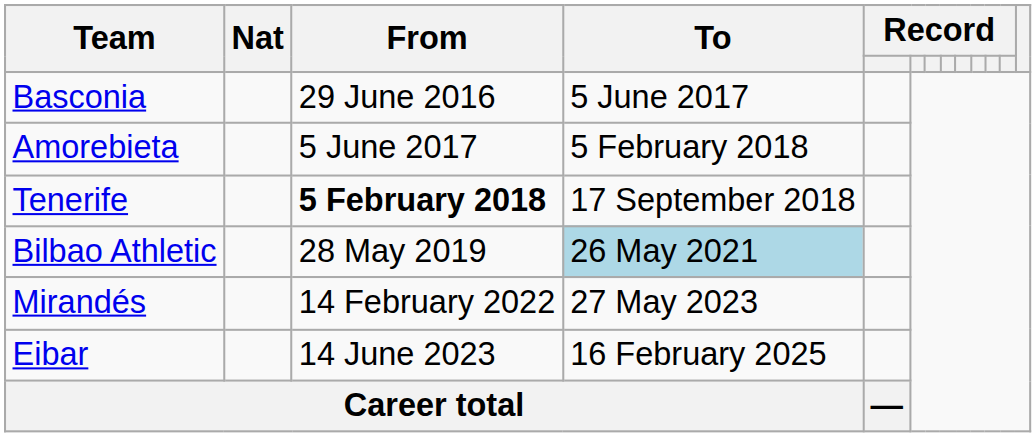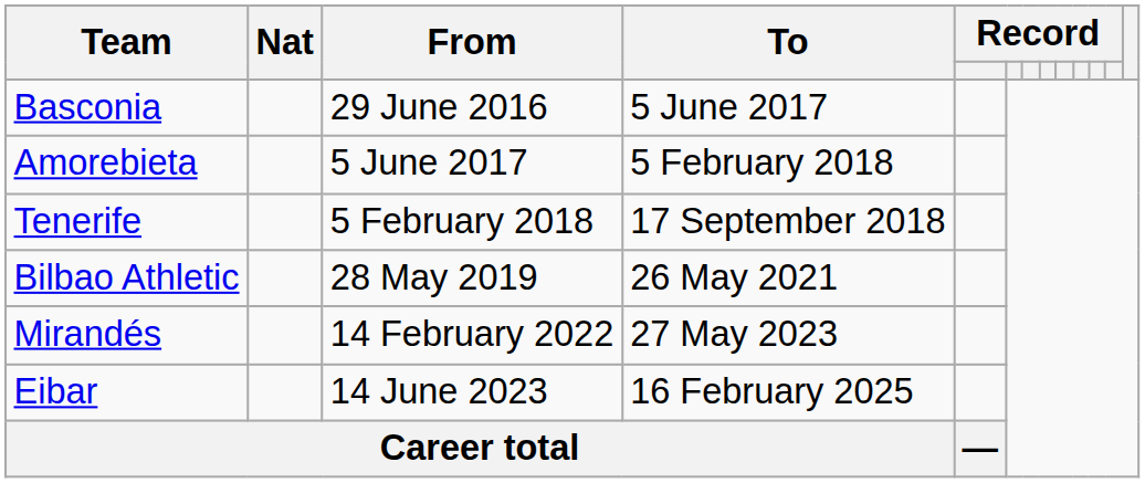Tenerife | From: bold -> normal
Bilbao Athletic | To: lightblue background -> no background
